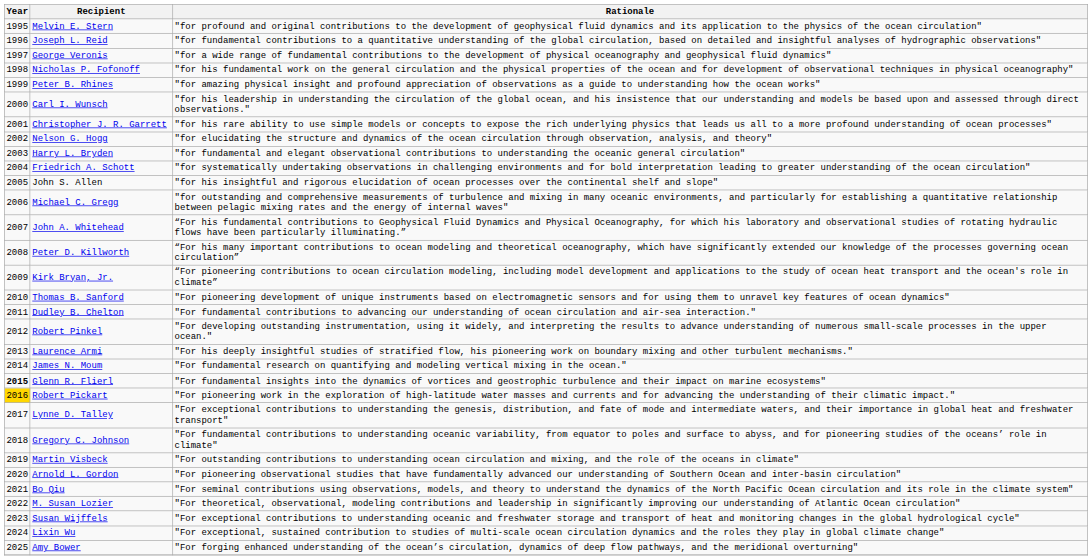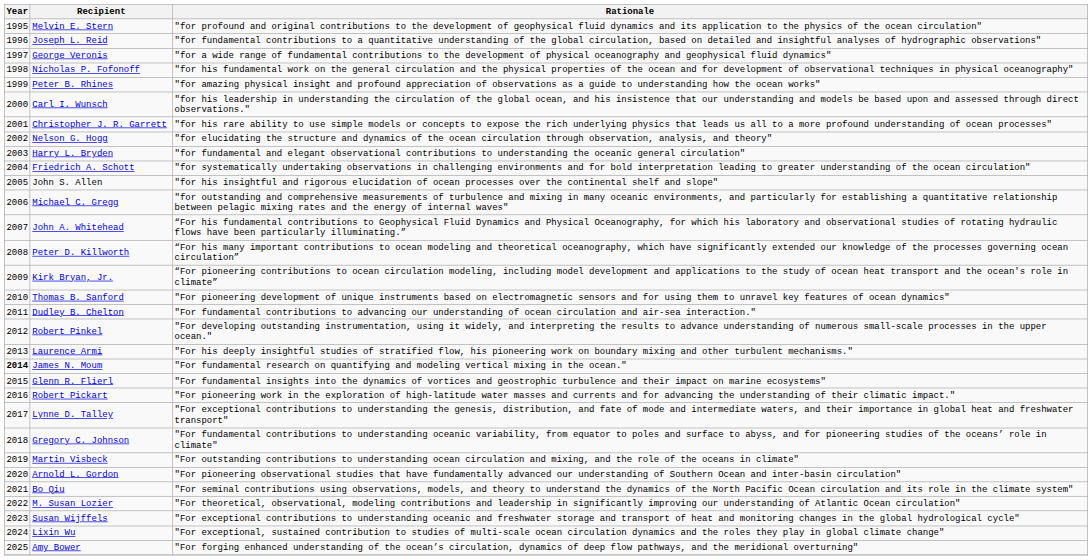James N. Moum | Year: normal -> bold
Glenn R. Flierl | Year: bold -> normal
Robert Pickart | Year: gold background -> no background
